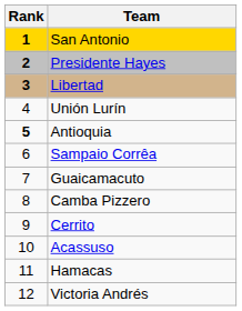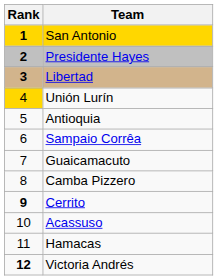Unión Lurín | Rank: no background -> gold background
Antioquia | Rank: bold -> normal
Cerrito | Rank: normal -> bold
Victoria Andrés | Rank: normal -> bold
